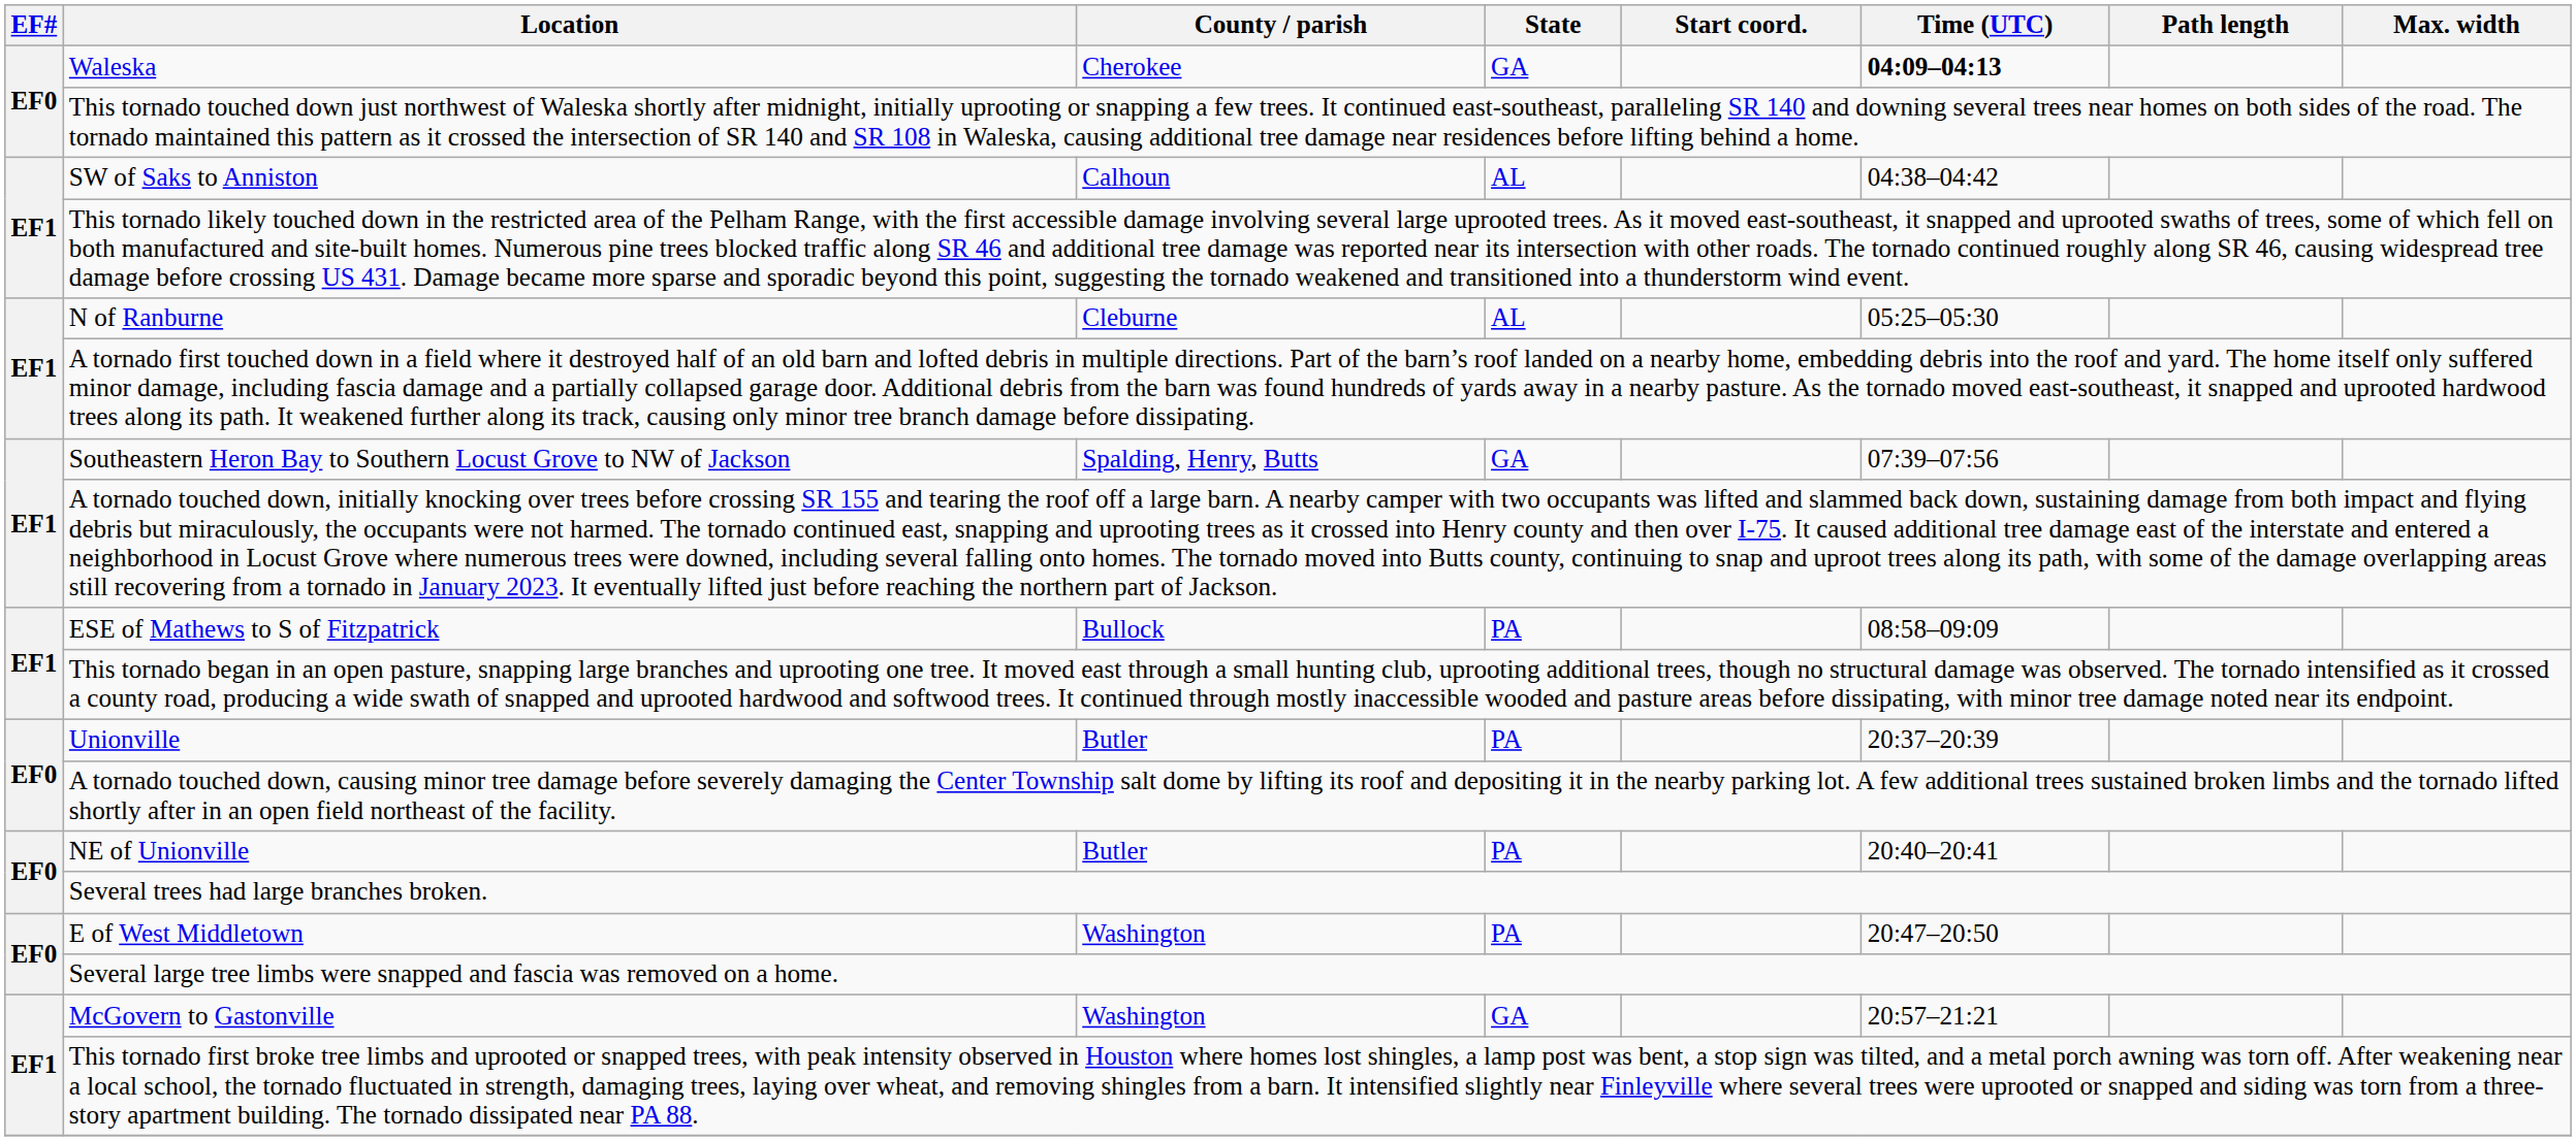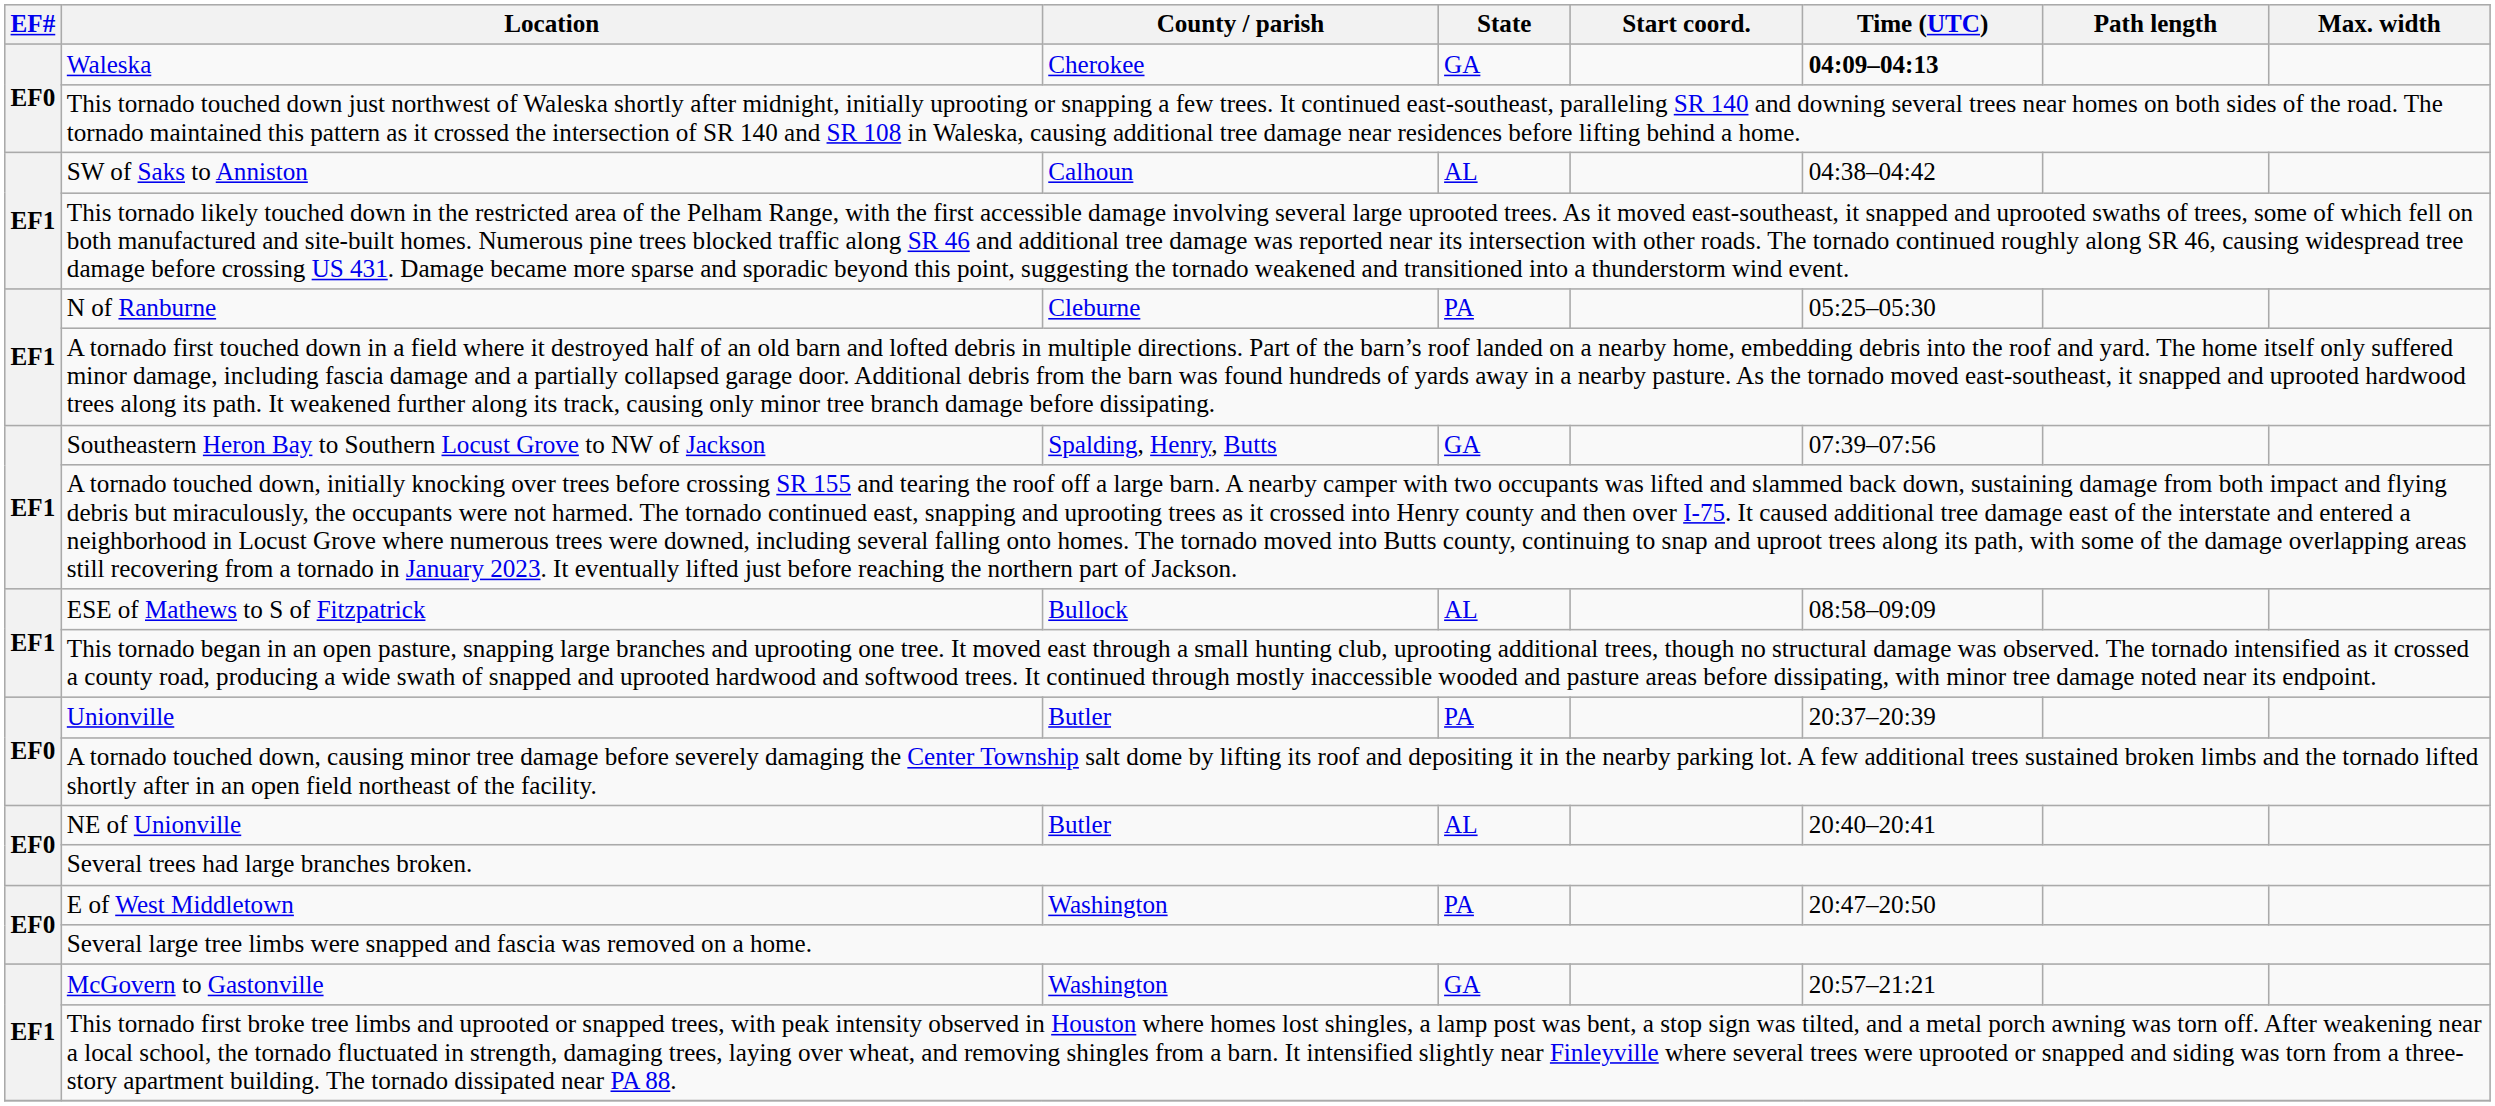N of Ranburne | State: AL -> PA
ESE of Mathews to S of Fitzpatrick | State: PA -> AL
NE of Unionville | State: PA -> AL
